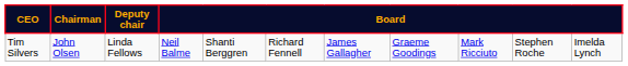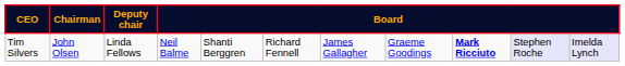Tim Silvers | column 9: normal -> bold
Tim Silvers | column 10: no background -> lavender background
Tim Silvers | column 11: no background -> lavender background
